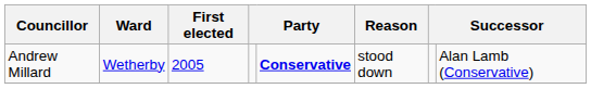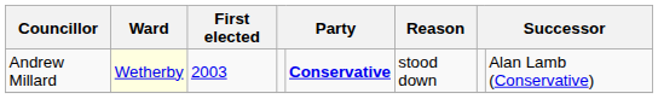Andrew Millard | Ward: no background -> lightyellow background
Andrew Millard | First elected: 2005 -> 2003
